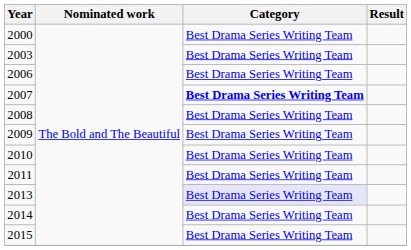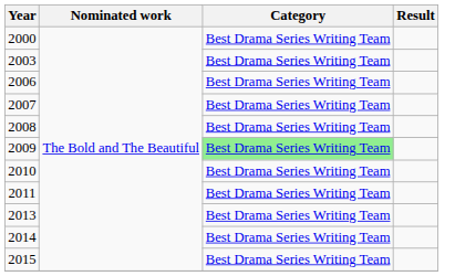2007 | Category: bold -> normal
2009 | Category: no background -> lightgreen background
2013 | Category: lavender background -> no background
